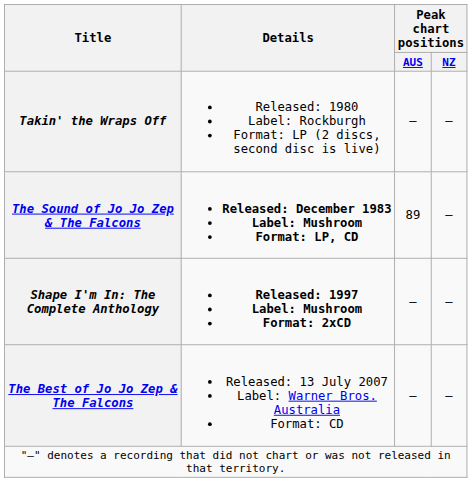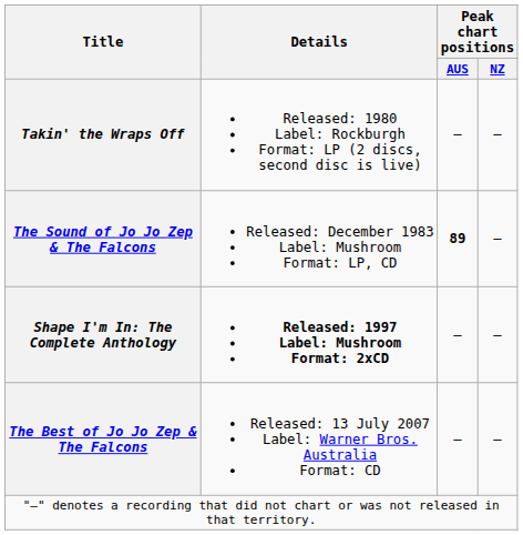The Sound of Jo Jo Zep & The Falcons | Details: bold -> normal
The Sound of Jo Jo Zep & The Falcons | Peak chart positions / AUS: normal -> bold
